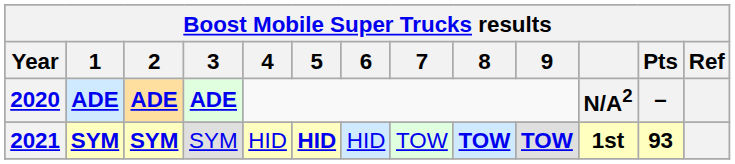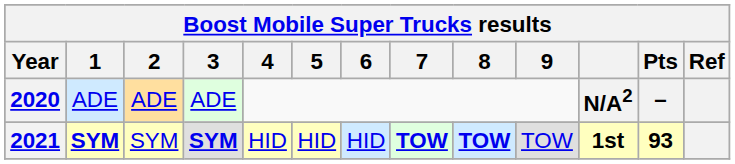2020 | 1: bold -> normal
2020 | 2: bold -> normal
2020 | 3: bold -> normal
2021 | 2: bold -> normal
2021 | 3: normal -> bold
2021 | 5: bold -> normal
2021 | 7: normal -> bold
2021 | 9: bold -> normal
